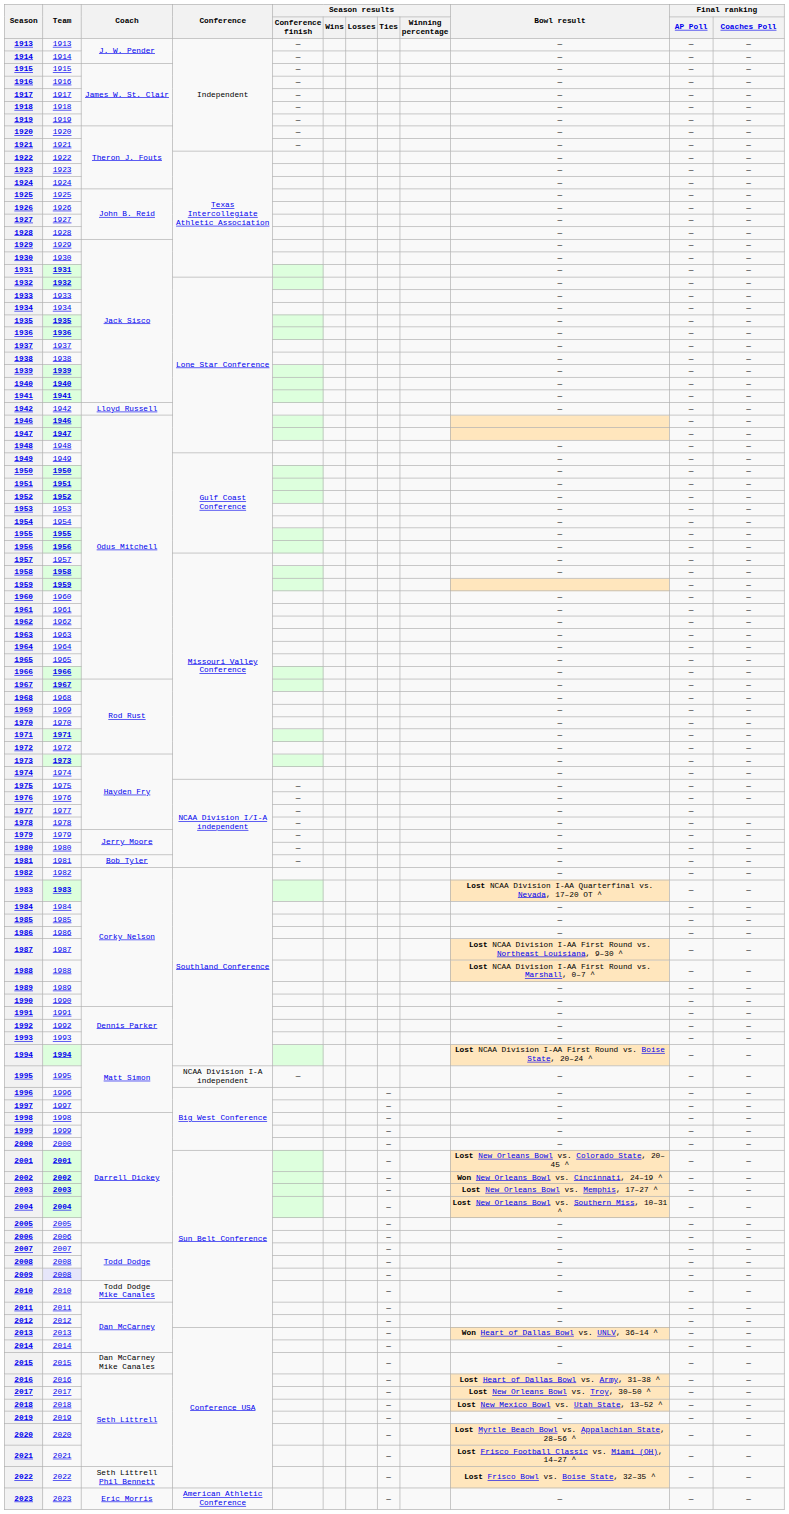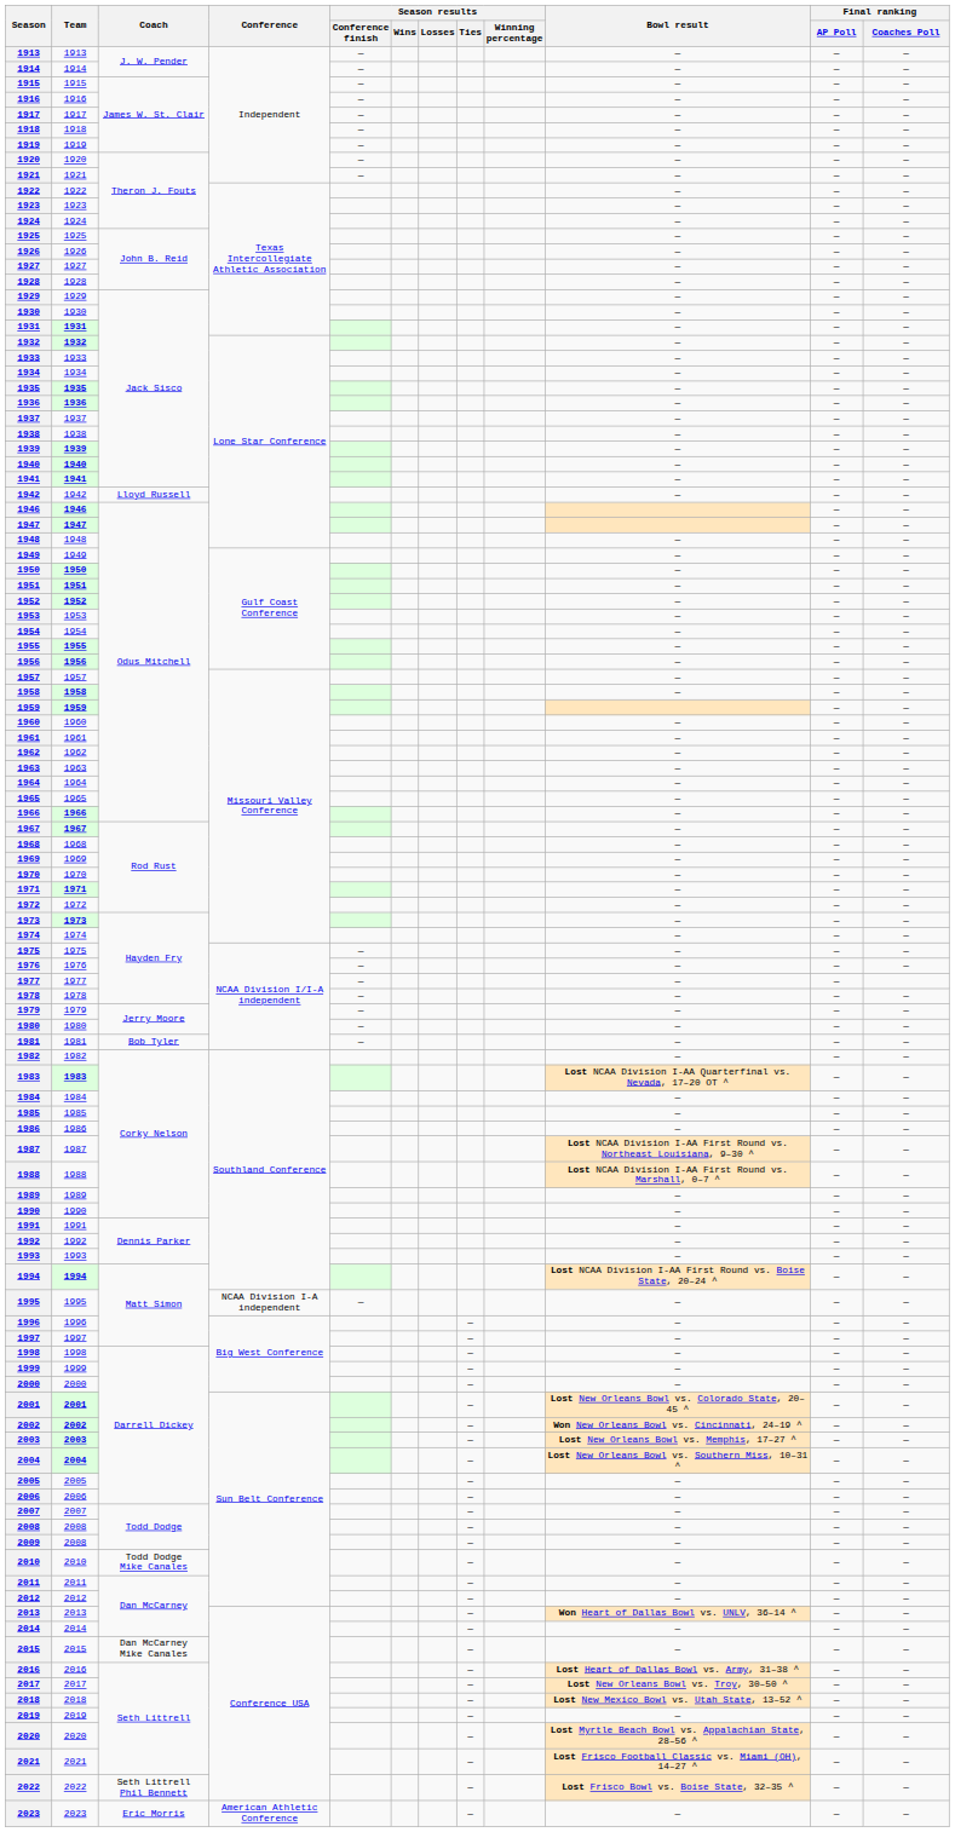2009 | Team: lavender background -> no background
